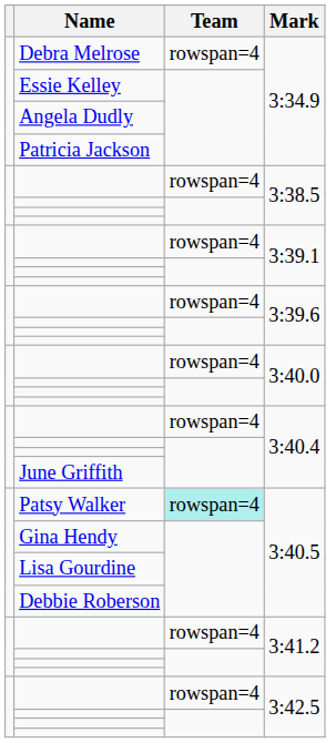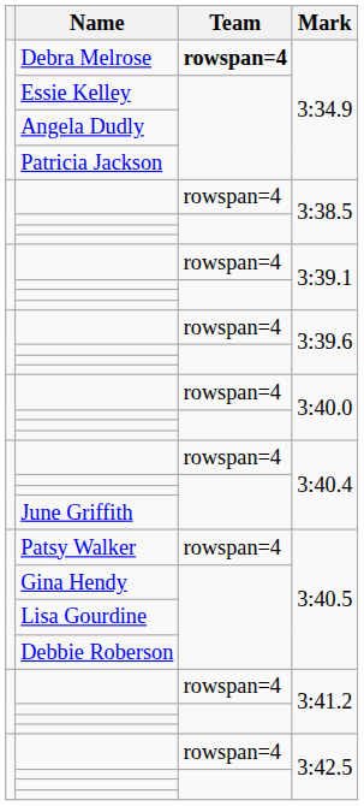Debra Melrose | Team: normal -> bold
Patsy Walker | Team: paleturquoise background -> no background
